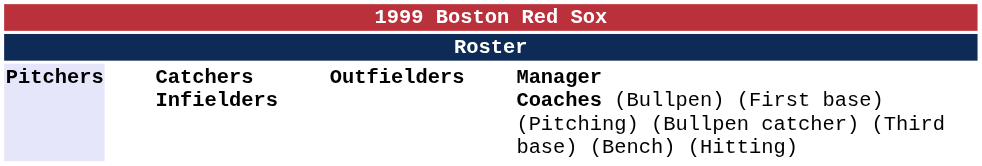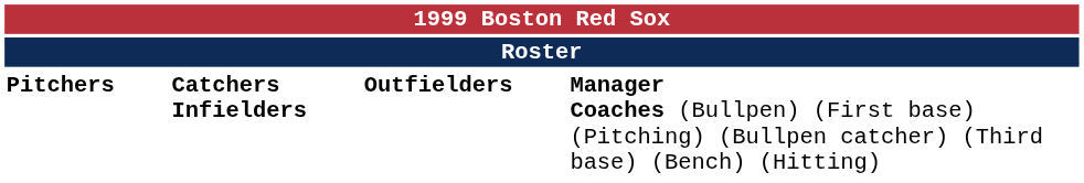Pitchers | column 1: lavender background -> no background
